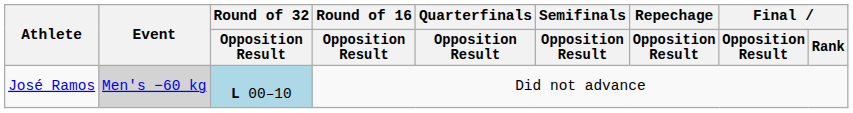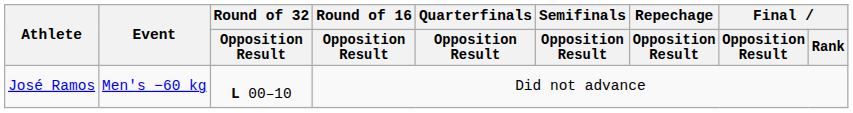José Ramos | Event: lightgrey background -> no background
José Ramos | Round of 32 / Opposition Result: lightblue background -> no background
